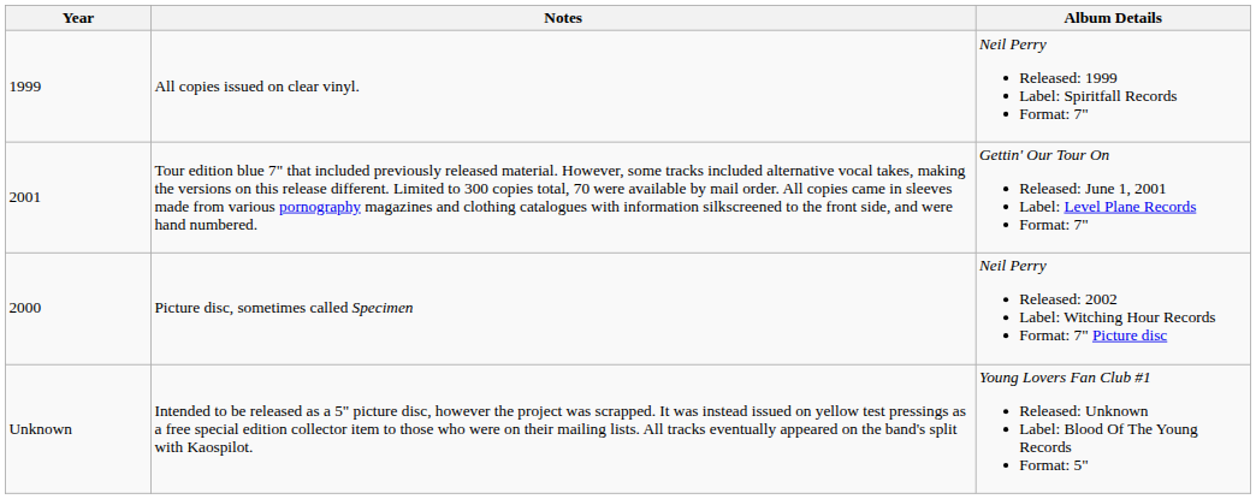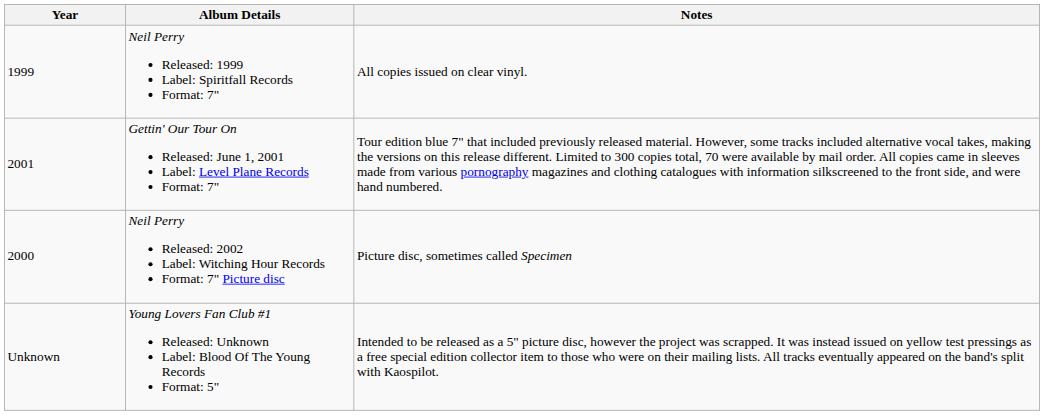columns swapped: Album Details <-> Notes
